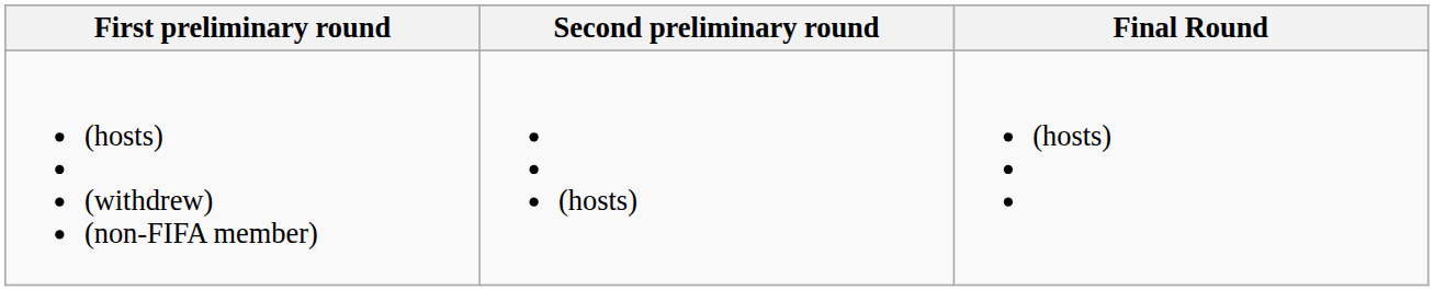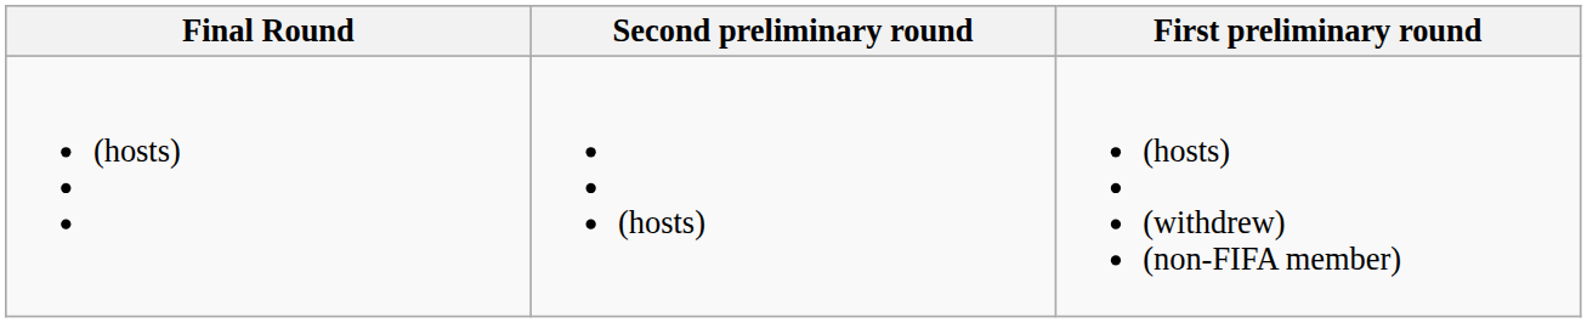columns swapped: Final Round <-> First preliminary round
